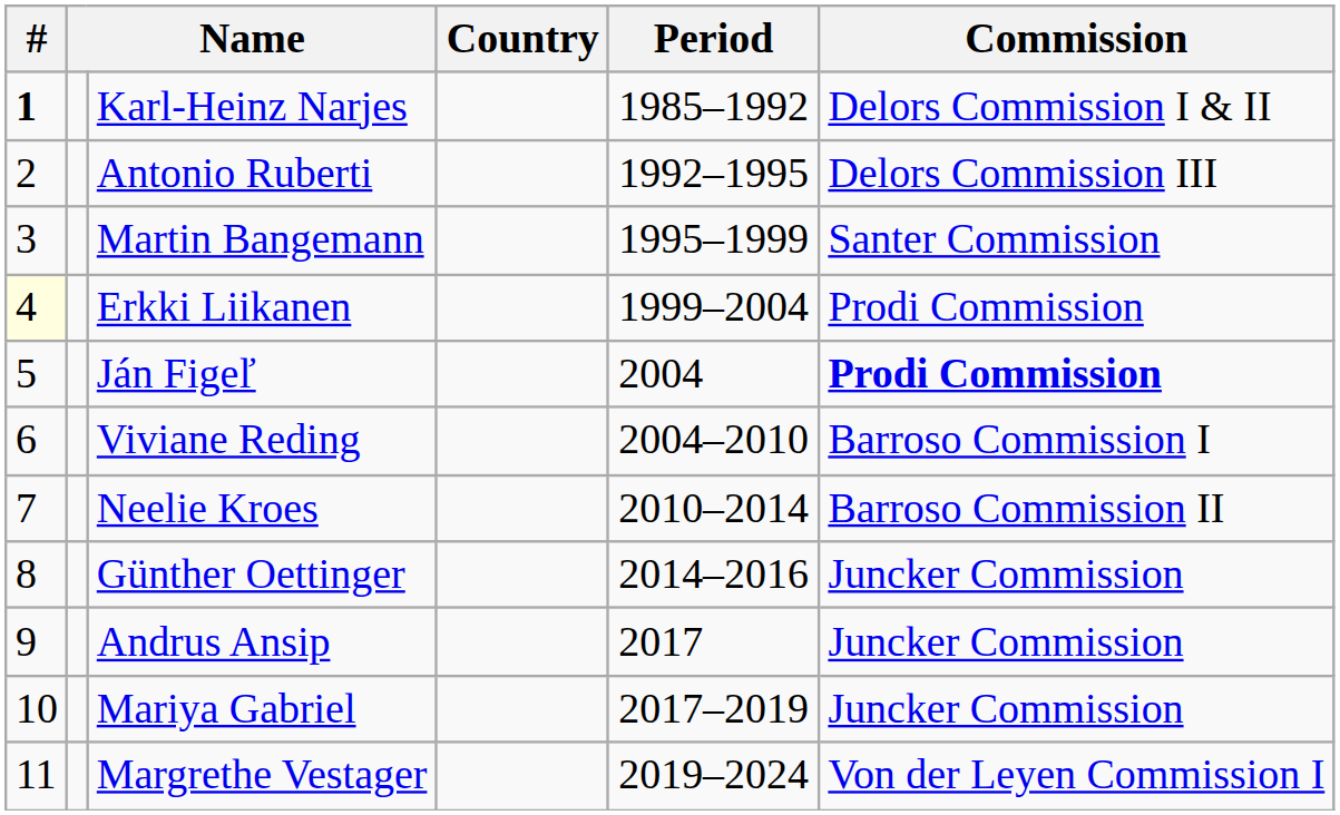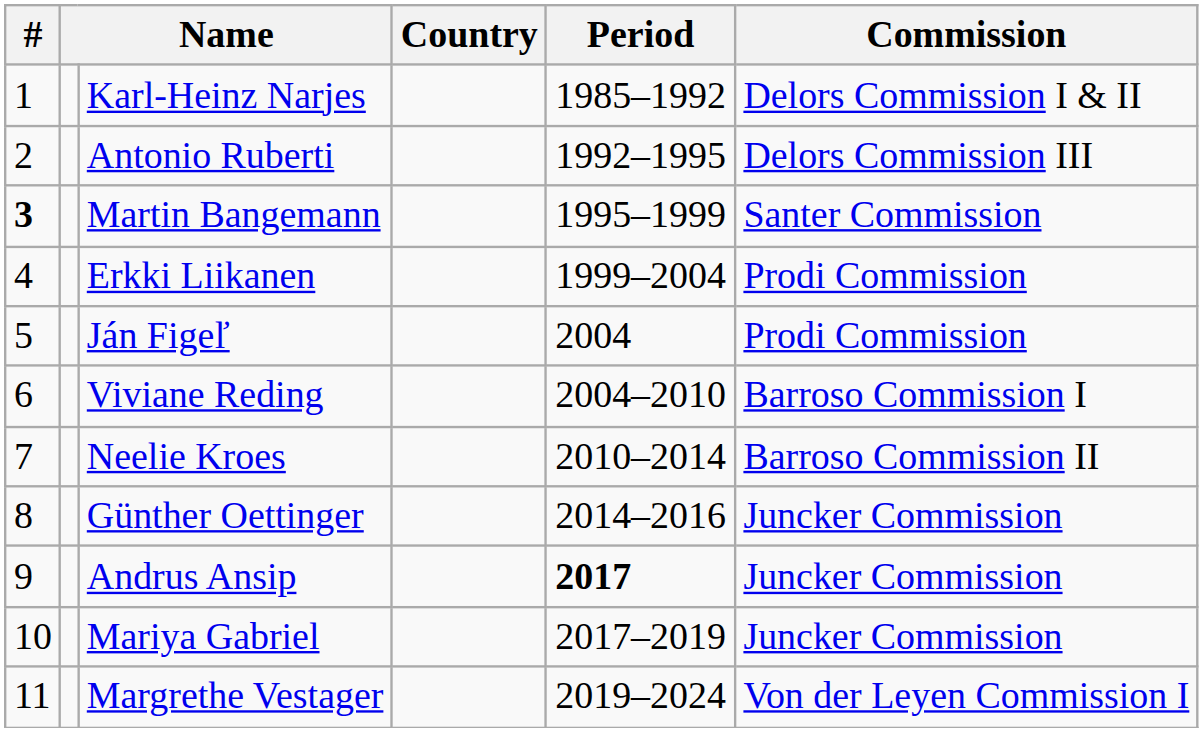Karl-Heinz Narjes | #: bold -> normal
Martin Bangemann | #: normal -> bold
Erkki Liikanen | #: lightyellow background -> no background
Ján Figeľ | Commission: bold -> normal
Andrus Ansip | Period: normal -> bold
